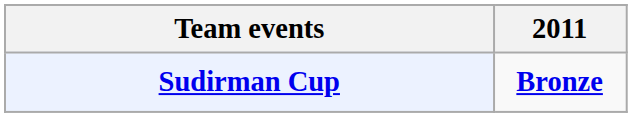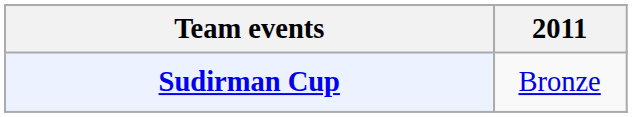Sudirman Cup | 2011: bold -> normal
